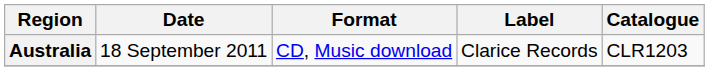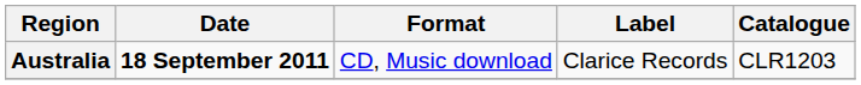Australia | Date: normal -> bold
